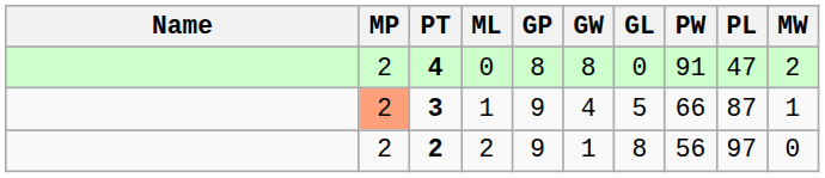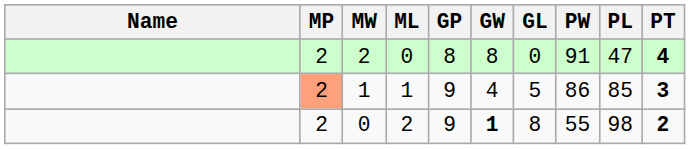columns swapped: MW <-> PT
row 3 | PW: 66 -> 86
row 3 | PL: 87 -> 85
row 4 | GW: normal -> bold
row 4 | PW: 56 -> 55
row 4 | PL: 97 -> 98
